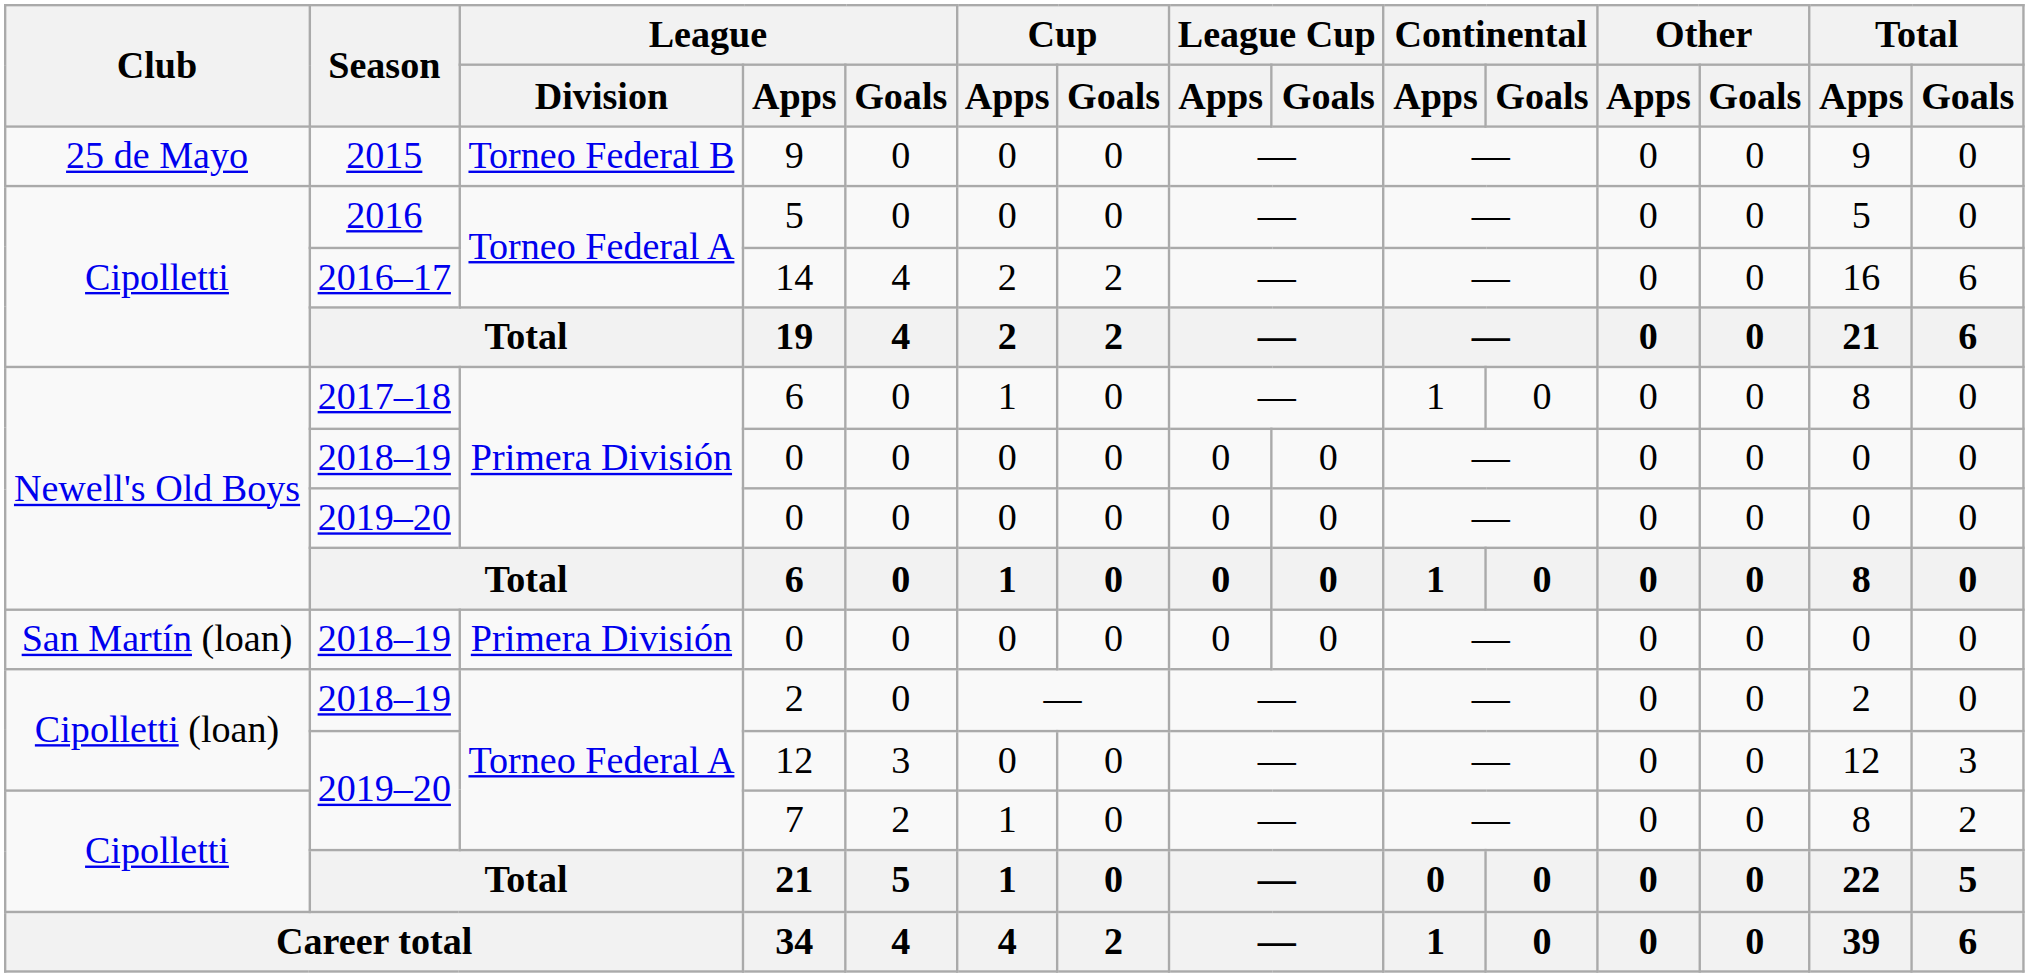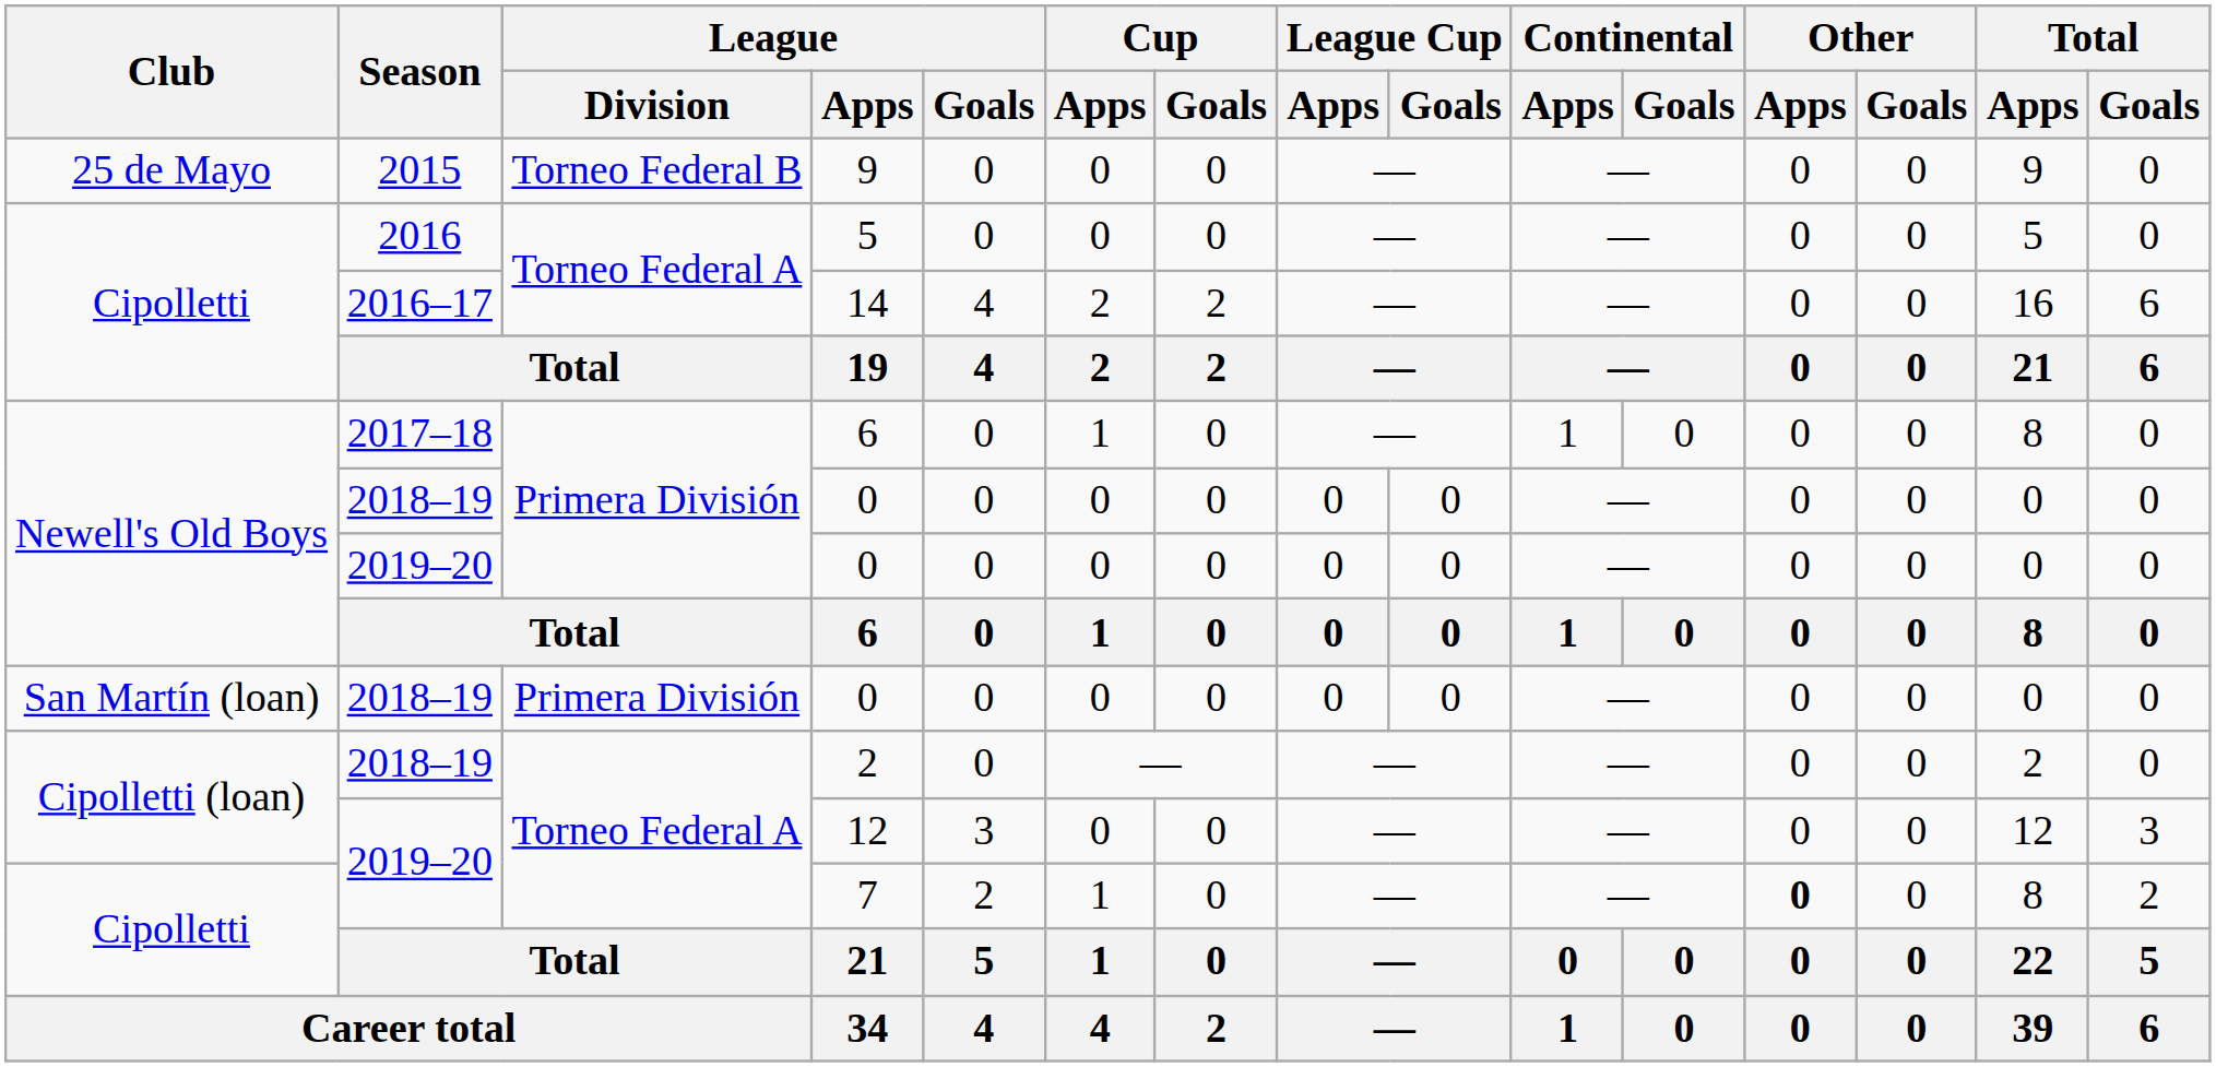7 | Other / Apps: normal -> bold
